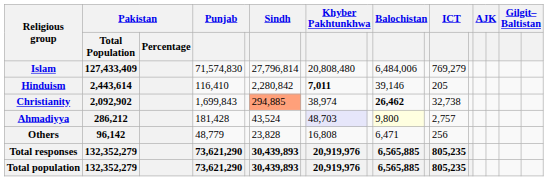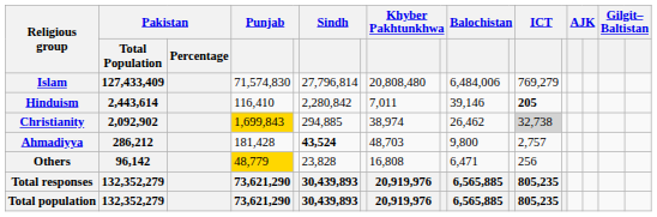Hinduism | column 8: bold -> normal
Hinduism | column 12: normal -> bold
Christianity | column 4: no background -> gold background
Christianity | column 6: lightsalmon background -> no background
Christianity | column 10: bold -> normal
Christianity | column 12: no background -> lightgrey background
Ahmadiyya | column 6: normal -> bold
Ahmadiyya | column 8: lavender background -> no background
Ahmadiyya | column 10: lightyellow background -> no background
Others | column 4: no background -> gold background
